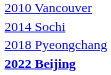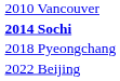2014 Sochi | column 1: normal -> bold
2022 Beijing | column 1: bold -> normal
